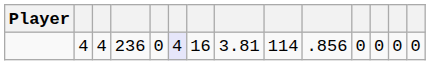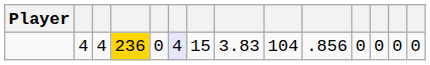row 2 | column 4: no background -> gold background
row 2 | column 7: 16 -> 15
row 2 | column 8: 3.81 -> 3.83
row 2 | column 9: 114 -> 104
